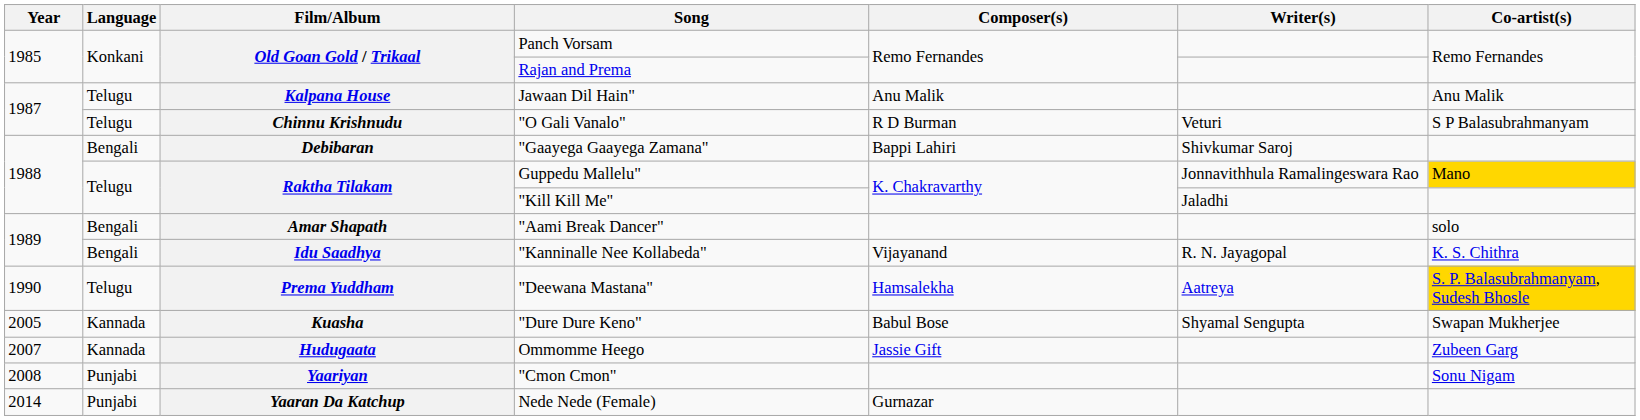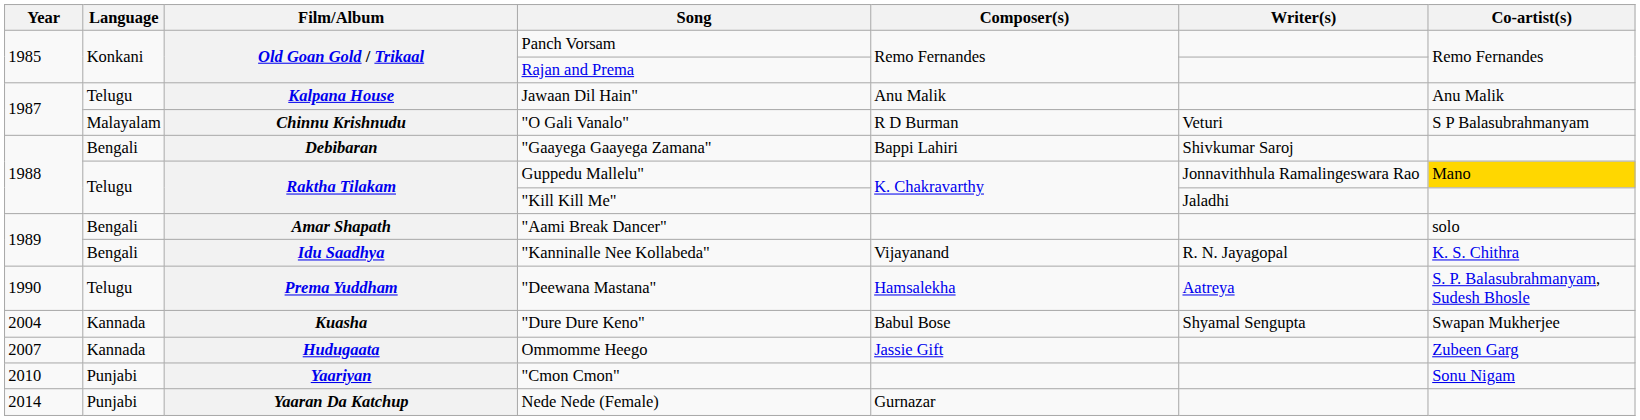"O Gali Vanalo" | Language: Telugu -> Malayalam
"Deewana Mastana" | Co-artist(s): gold background -> no background
"Dure Dure Keno" | Year: 2005 -> 2004
"Cmon Cmon" | Year: 2008 -> 2010
